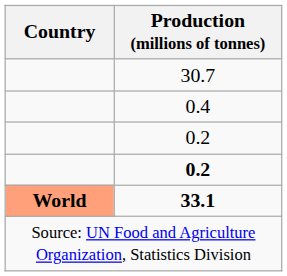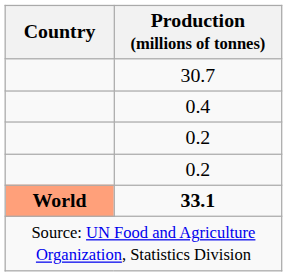row 5 | Production (millions of tonnes): bold -> normal
